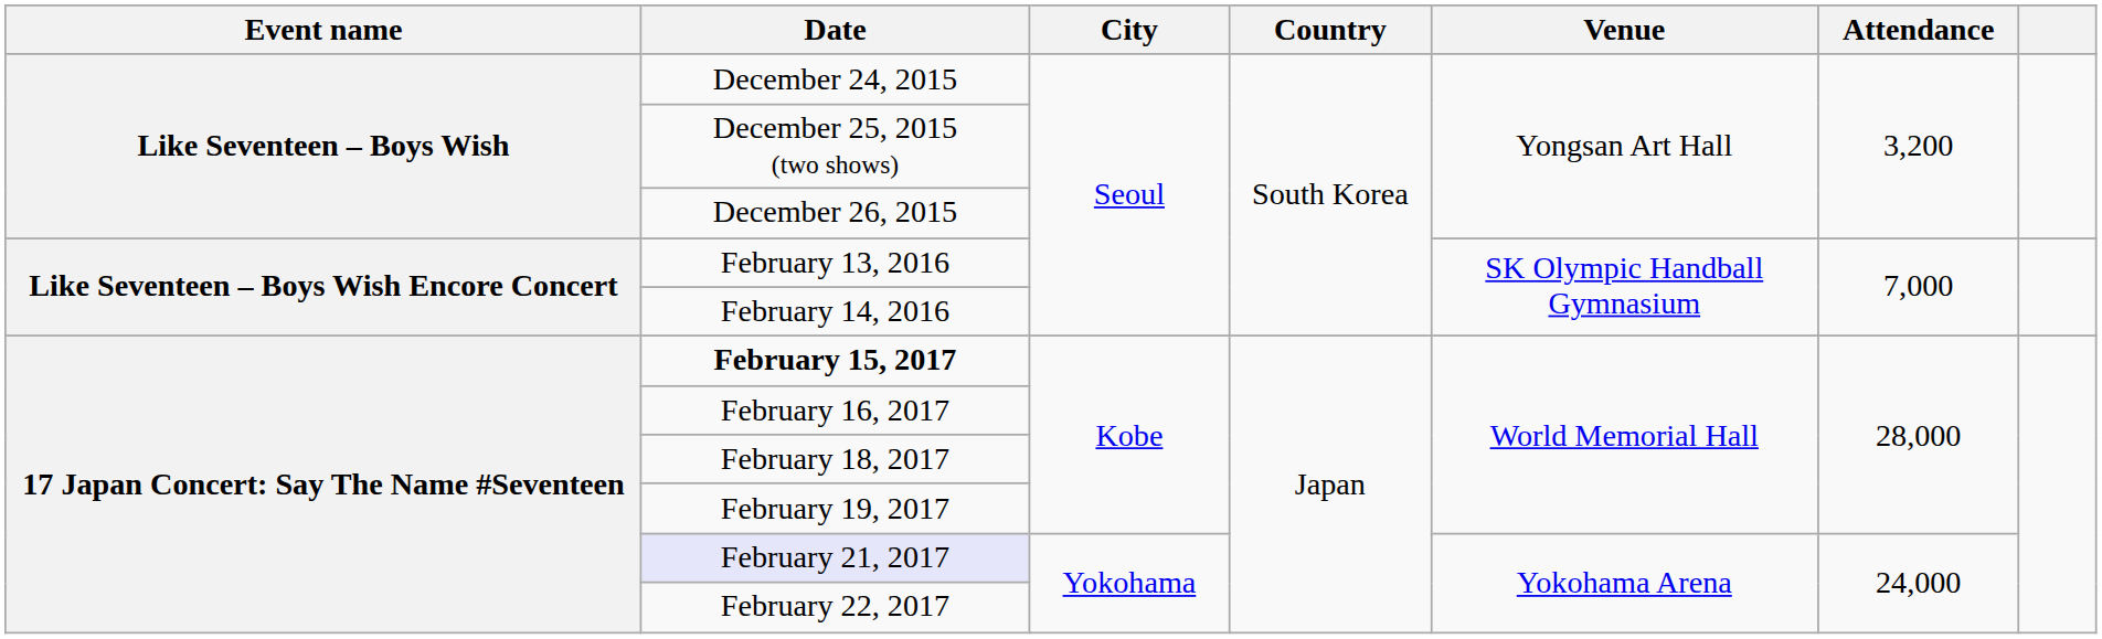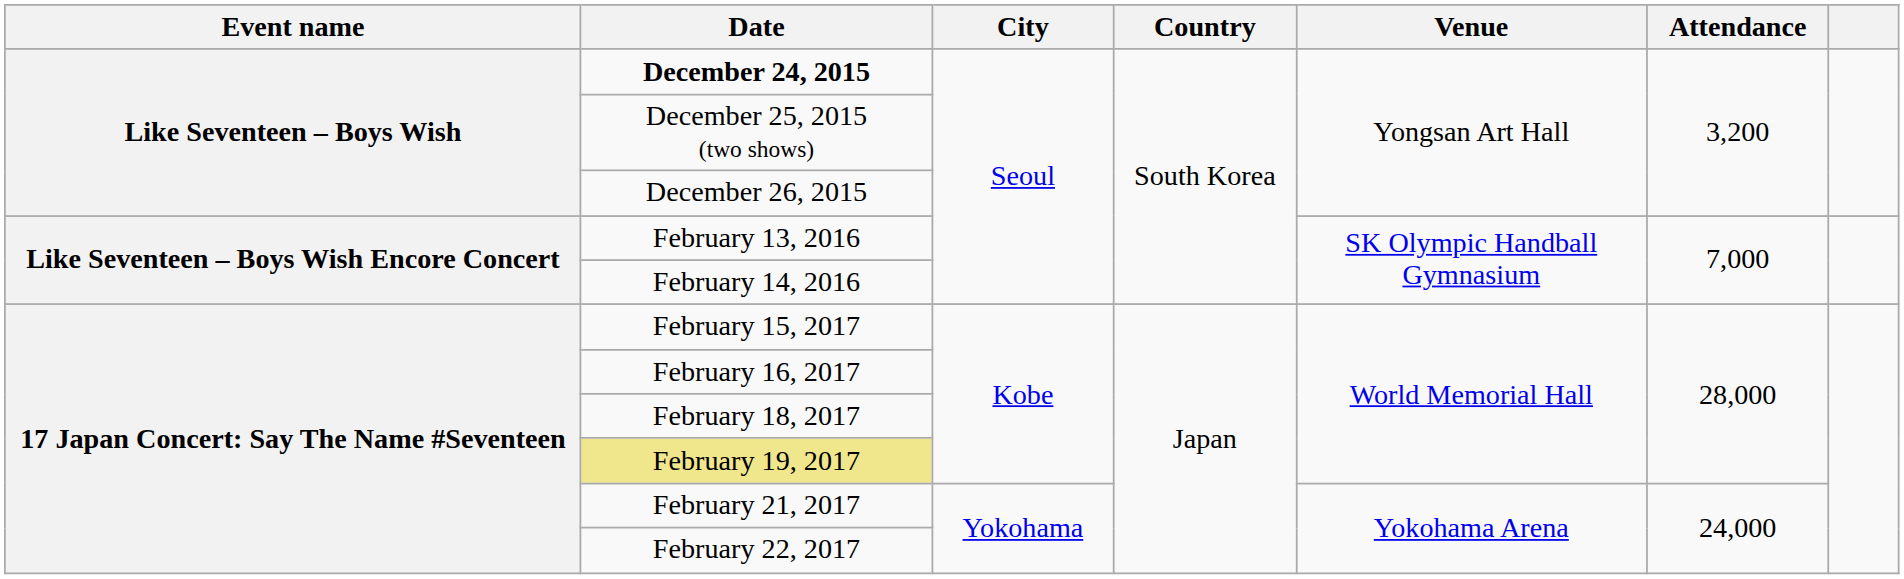December 24, 2015 | Date: normal -> bold
February 15, 2017 | Date: bold -> normal
February 19, 2017 | Date: no background -> khaki background
February 21, 2017 | Date: lavender background -> no background
